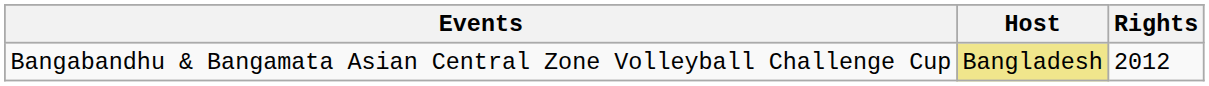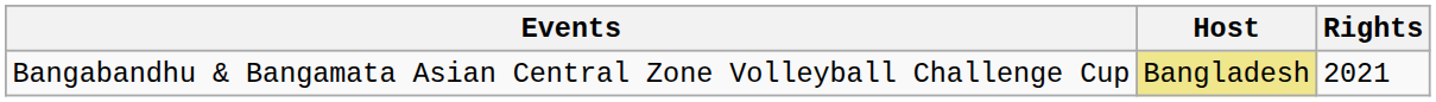row 2 | Rights: 2012 -> 2021
